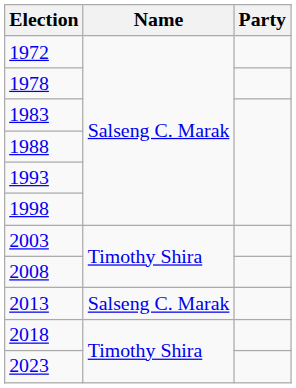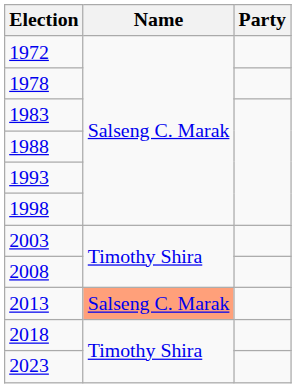2013 | Name: no background -> lightsalmon background
